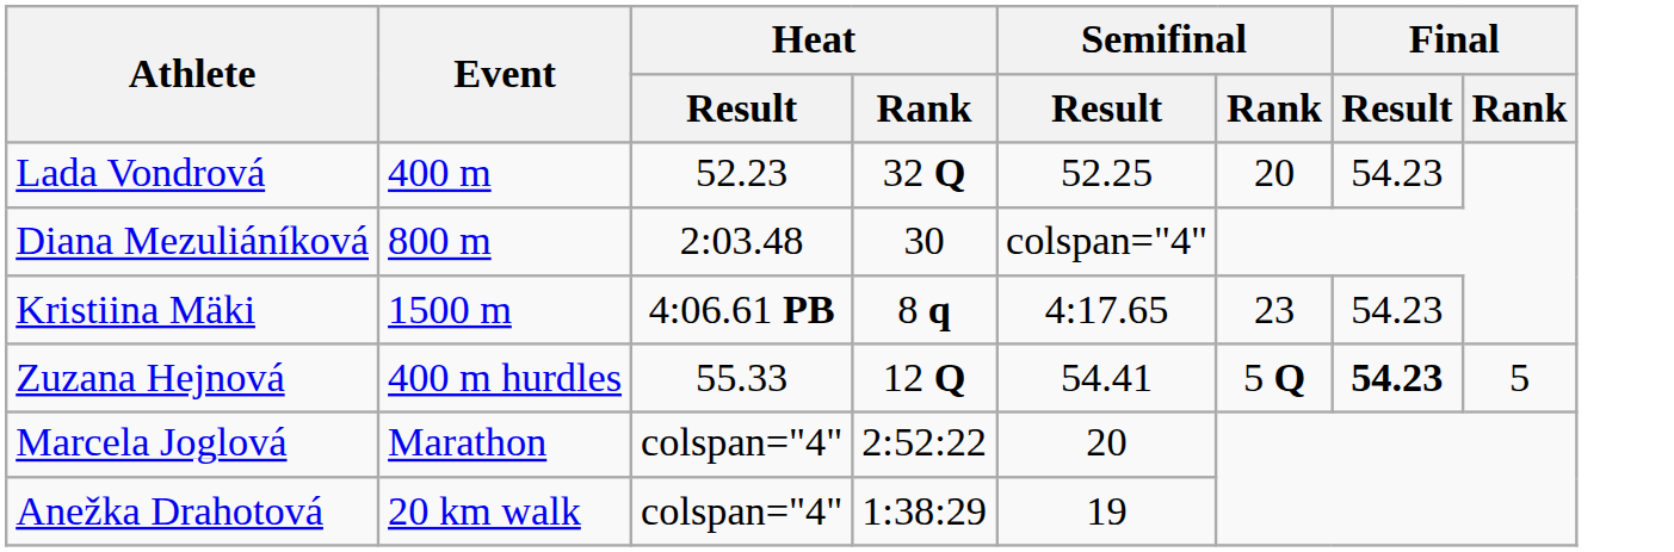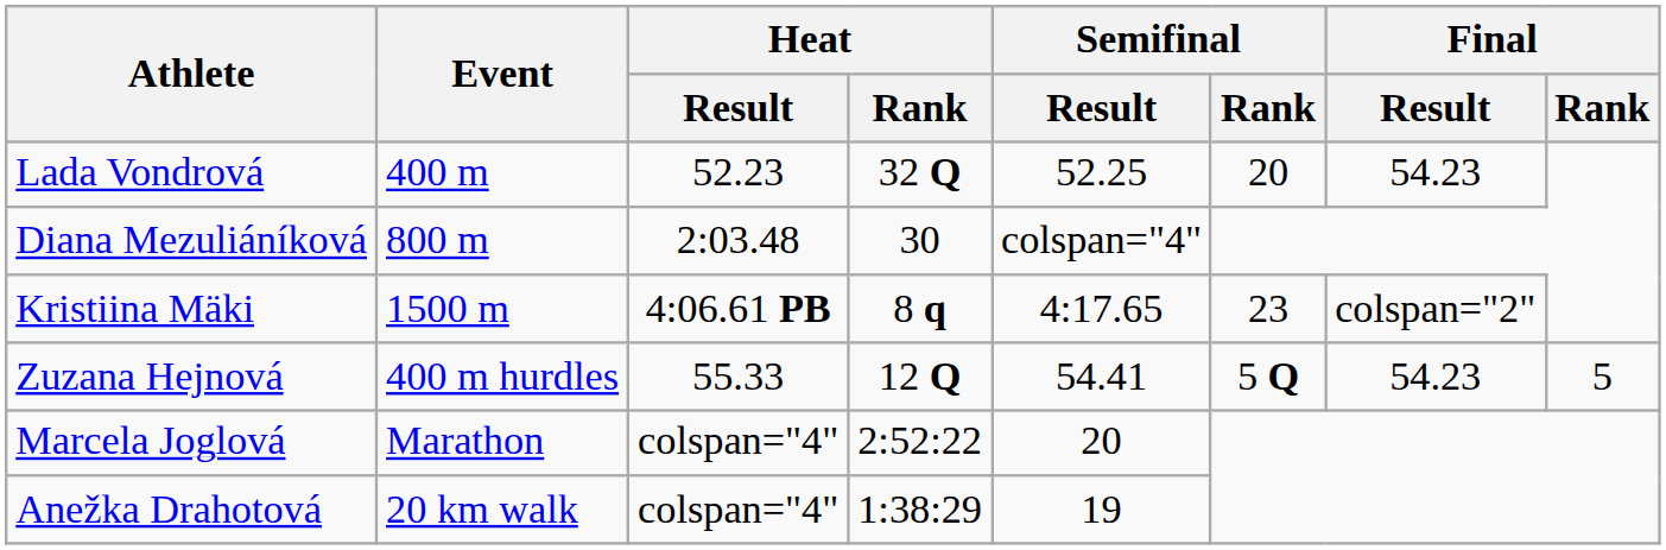Kristiina Mäki | Final / Result: 54.23 -> colspan="2"
Zuzana Hejnová | Final / Result: bold -> normal
